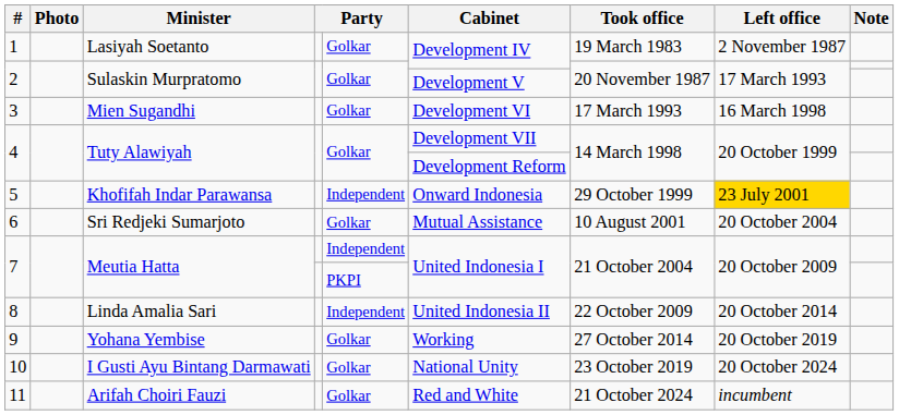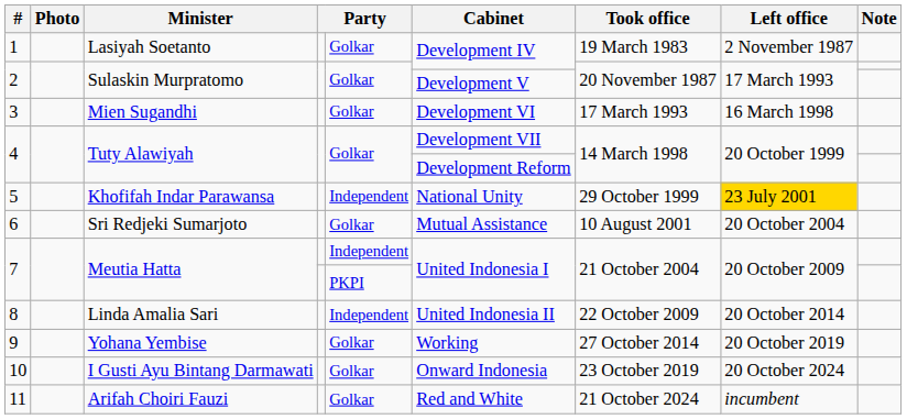5 | Cabinet: Onward Indonesia -> National Unity
10 | Cabinet: National Unity -> Onward Indonesia
